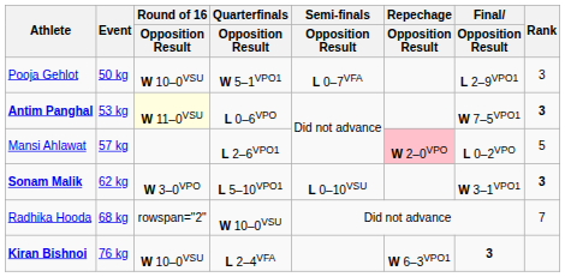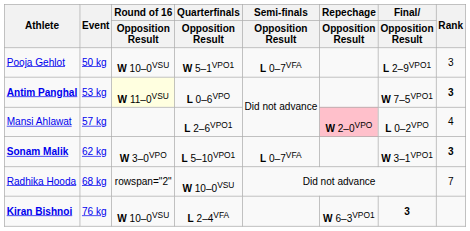Mansi Ahlawat | Rank: 5 -> 4
Sonam Malik | Semi-finals / Opposition Result: L 0–10VSU -> L 0–7VFA
